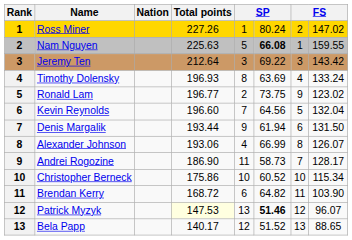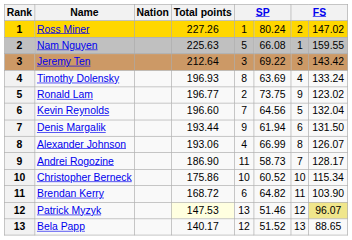Nam Nguyen | column 6: bold -> normal
Patrick Myzyk | column 6: bold -> normal
Patrick Myzyk | column 8: no background -> khaki background
